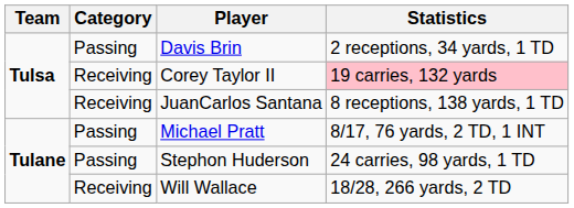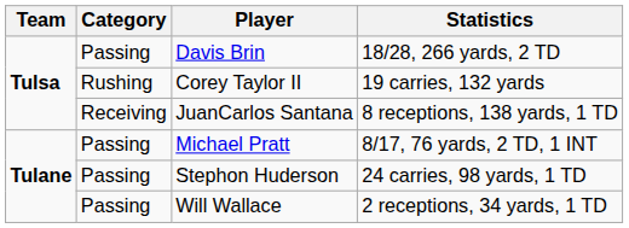Davis Brin | Statistics: 2 receptions, 34 yards, 1 TD -> 18/28, 266 yards, 2 TD
Corey Taylor II | Category: Receiving -> Rushing
Corey Taylor II | Statistics: pink background -> no background
Will Wallace | Category: Receiving -> Passing
Will Wallace | Statistics: 18/28, 266 yards, 2 TD -> 2 receptions, 34 yards, 1 TD
